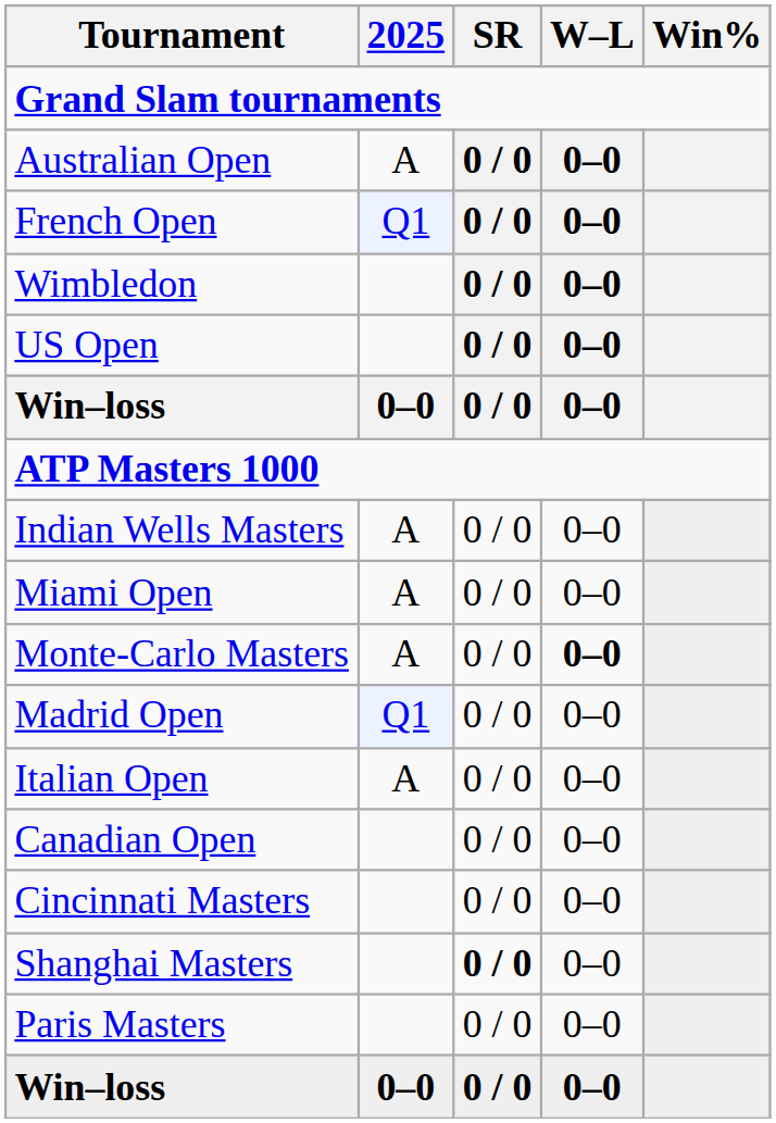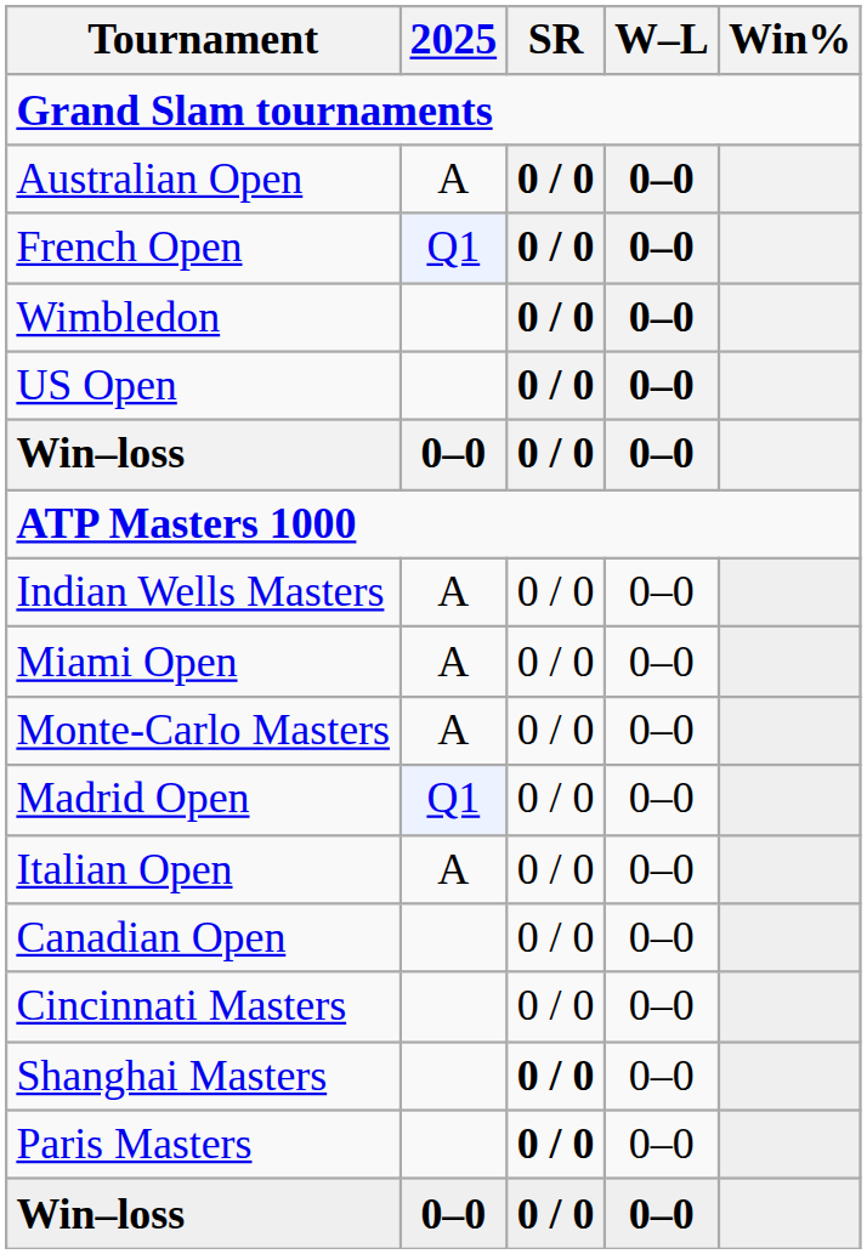Monte-Carlo Masters | W–L: bold -> normal
Paris Masters | SR: normal -> bold
